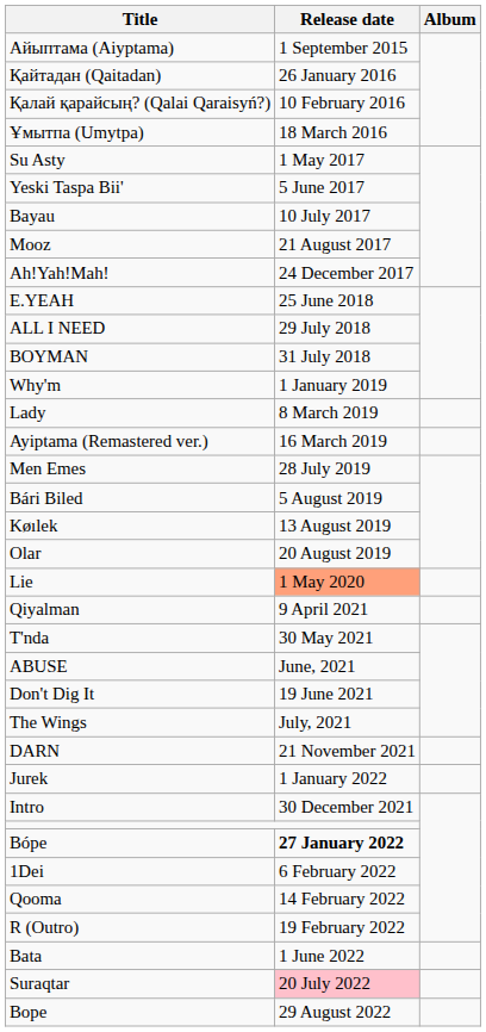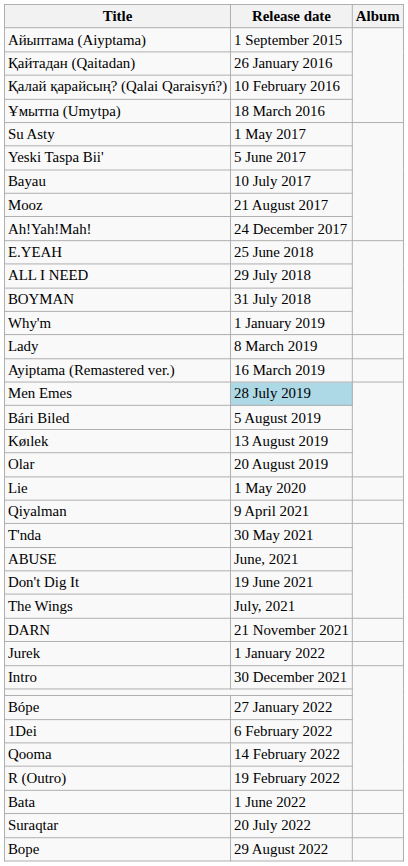Men Emes | Release date: no background -> lightblue background
Lie | Release date: lightsalmon background -> no background
Bópe | Release date: bold -> normal
Suraqtar | Release date: pink background -> no background
